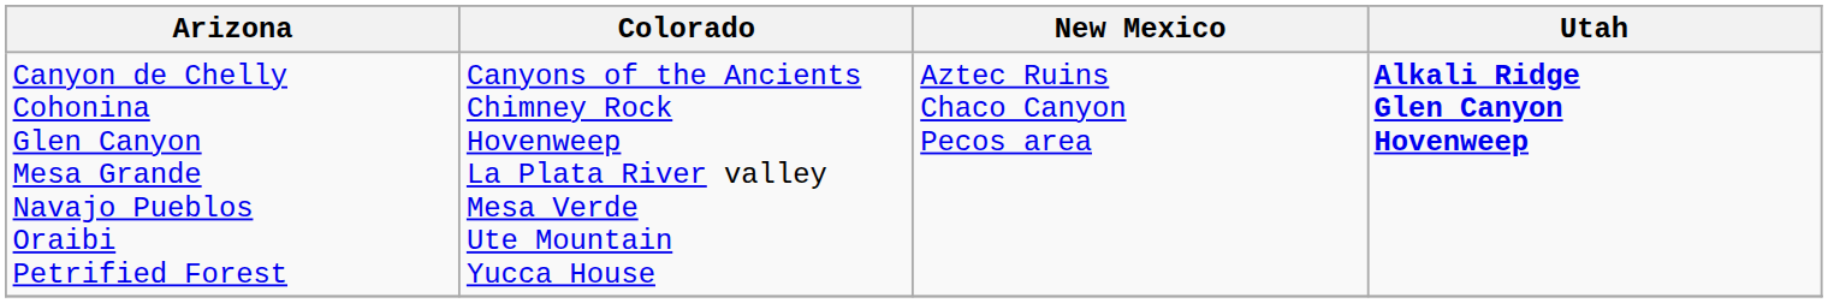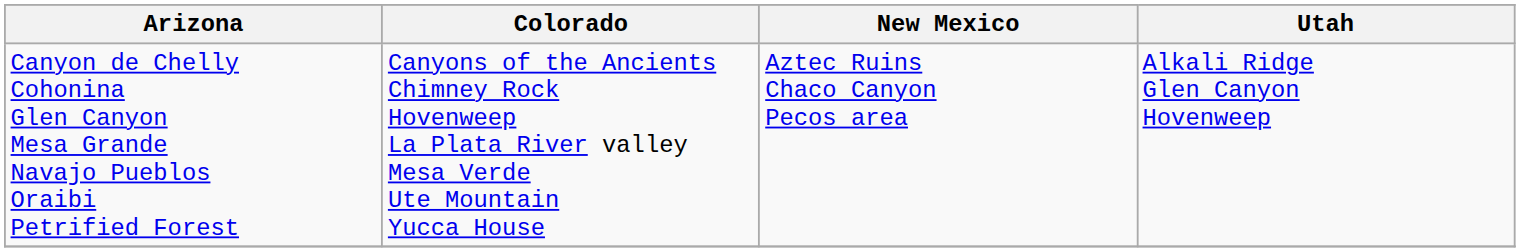row 2 | Utah: bold -> normal
